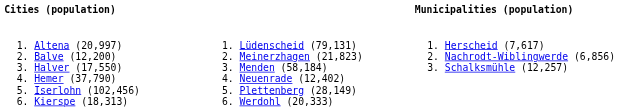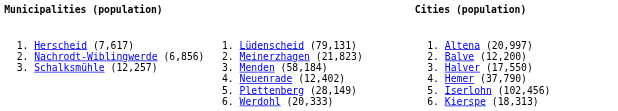columns swapped: Cities (population) <-> Municipalities (population)
